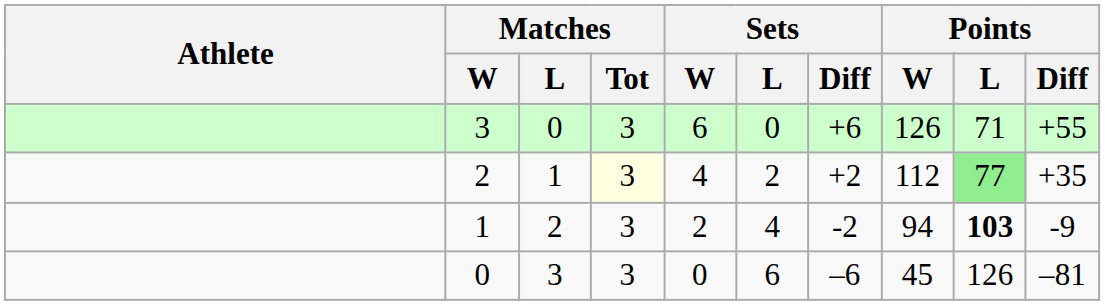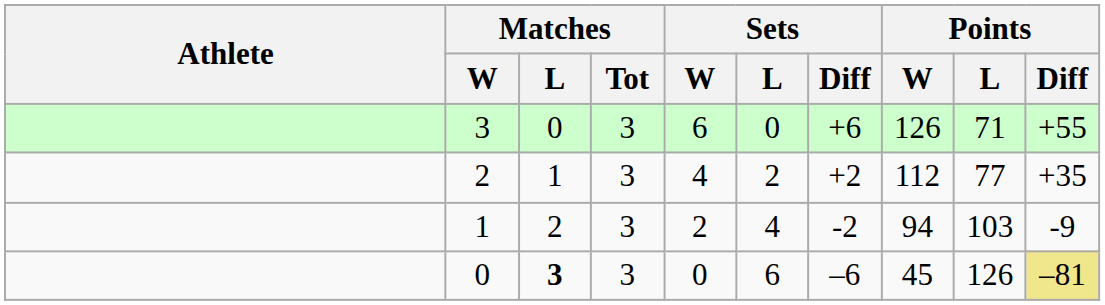row 4 | Matches / Tot: lightyellow background -> no background
row 4 | Points / L: lightgreen background -> no background
row 5 | Points / L: bold -> normal
row 6 | Matches / L: normal -> bold
row 6 | Points / Diff: no background -> khaki background
